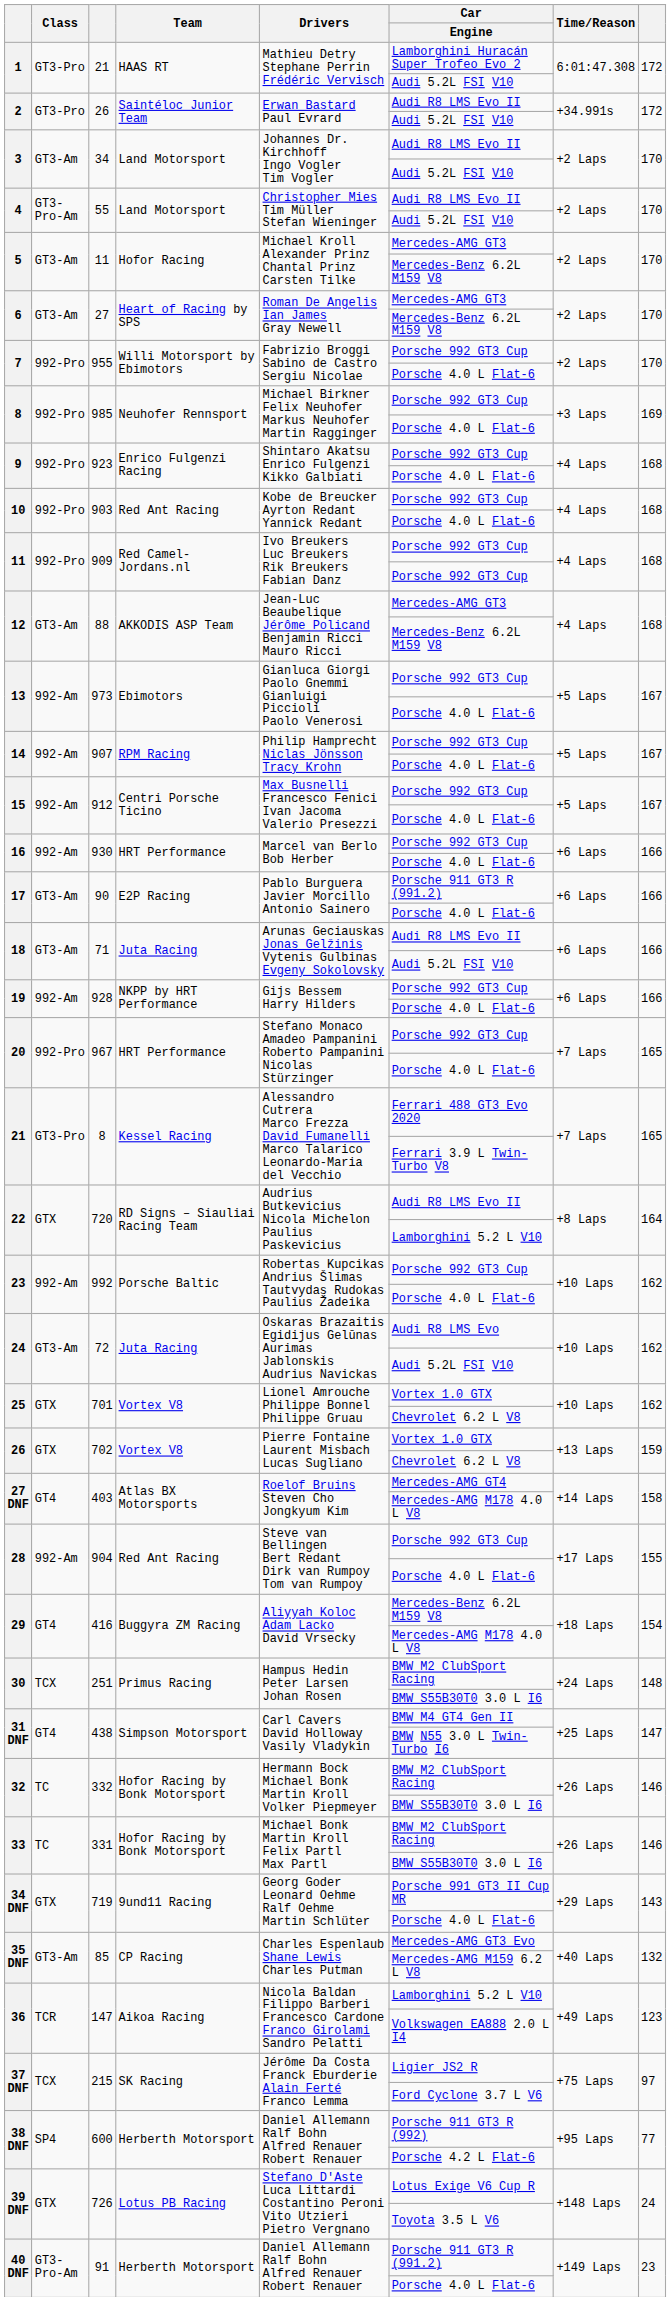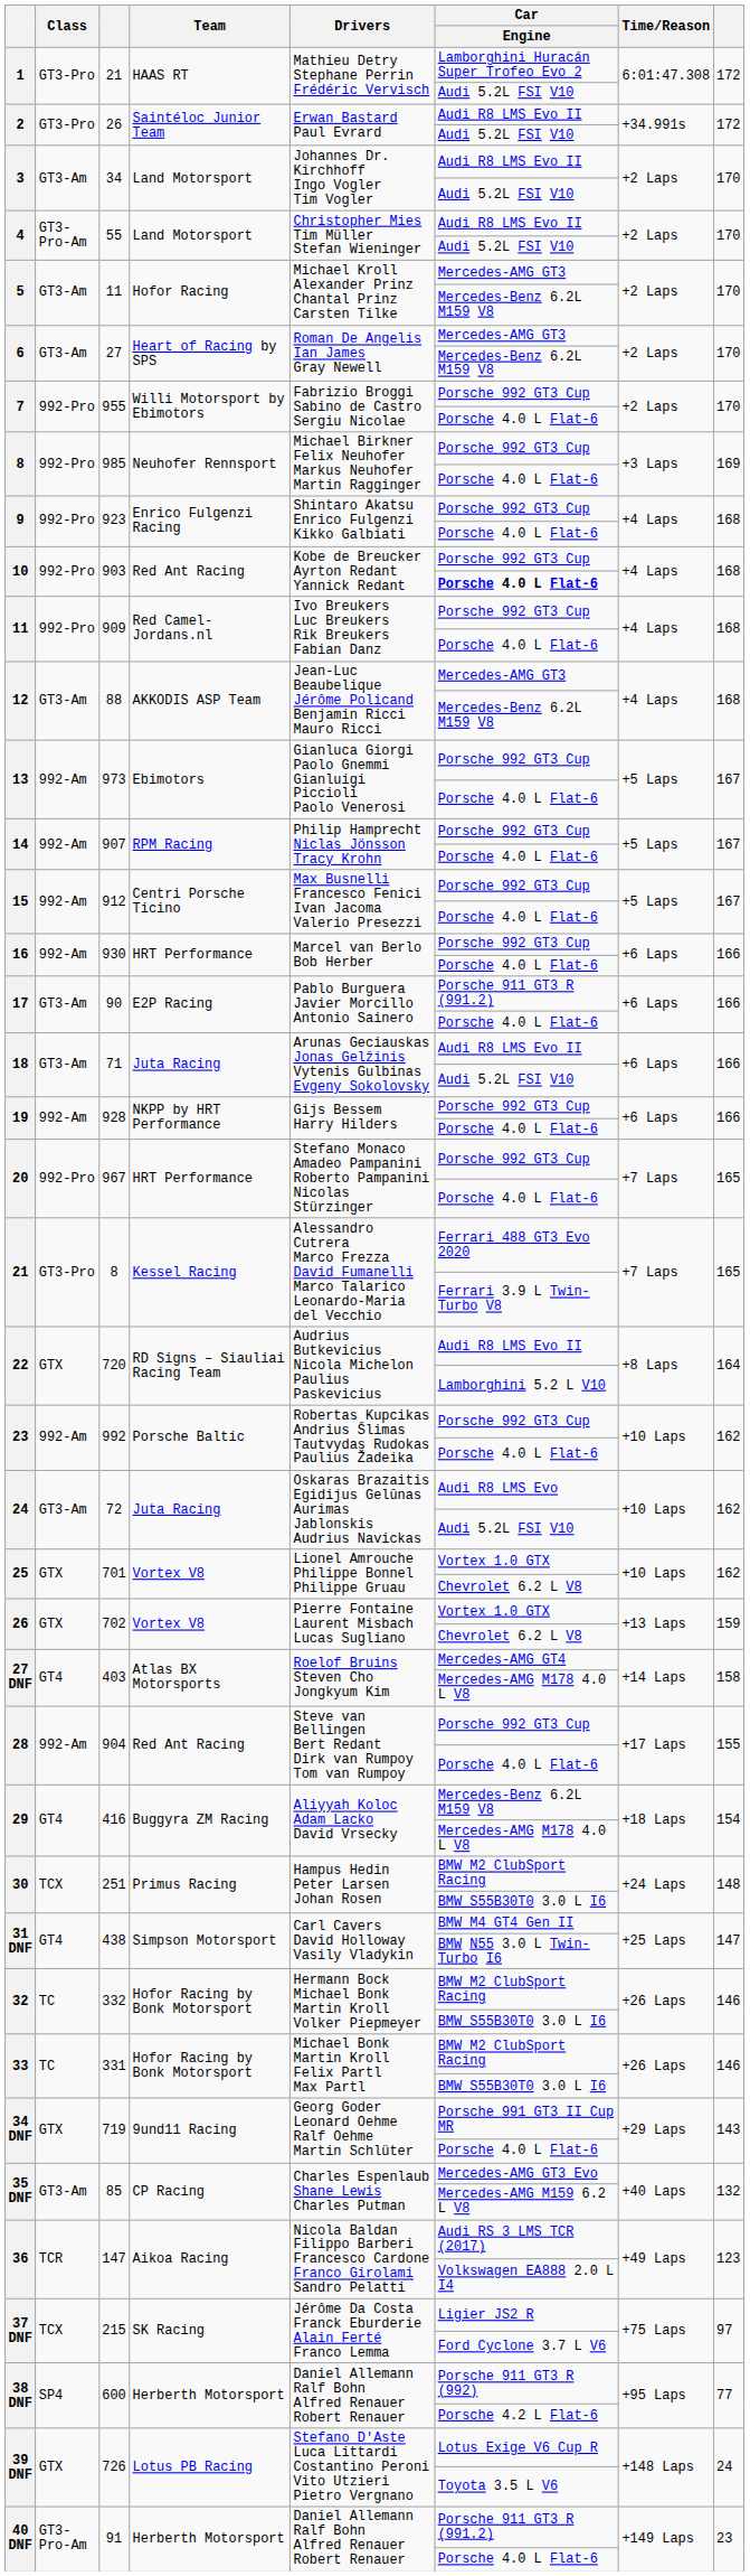row 22 | Car / Engine: normal -> bold
row 24 | Car / Engine: Porsche 992 GT3 Cup -> Porsche 4.0 L Flat-6
row 73 | Car / Engine: Lamborghini 5.2 L V10 -> Audi RS 3 LMS TCR (2017)
